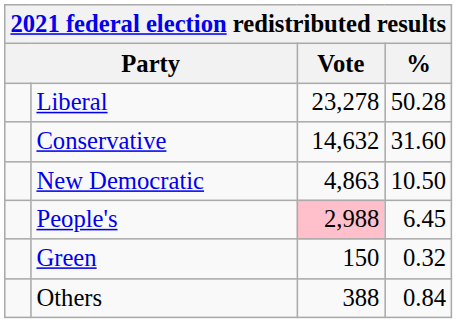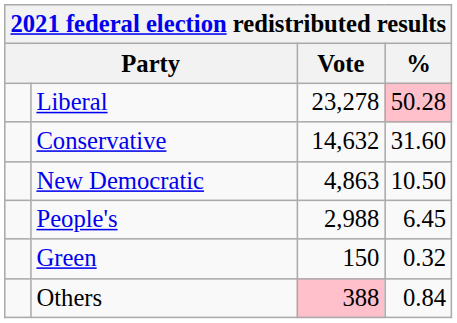Liberal | %: no background -> pink background
People's | Vote: pink background -> no background
Others | Vote: no background -> pink background
